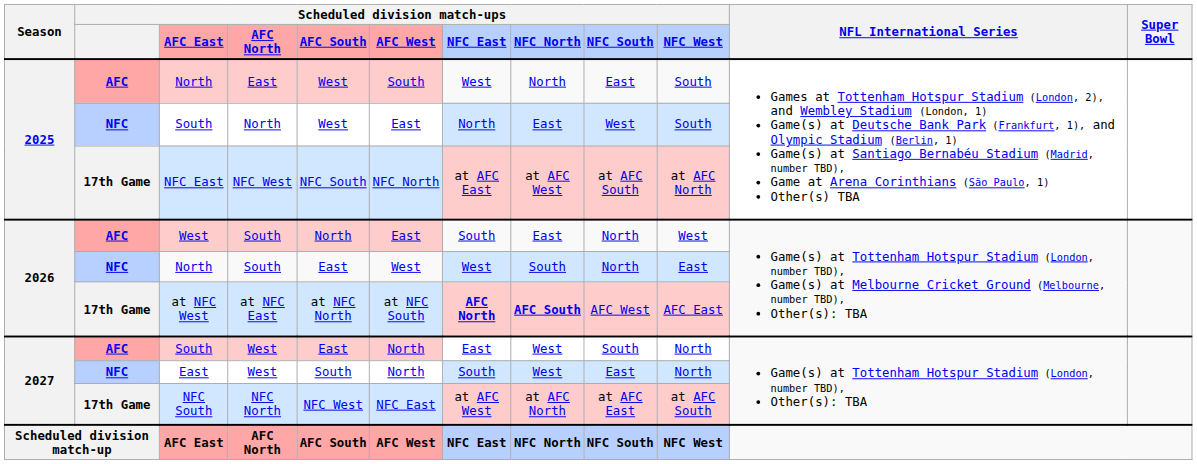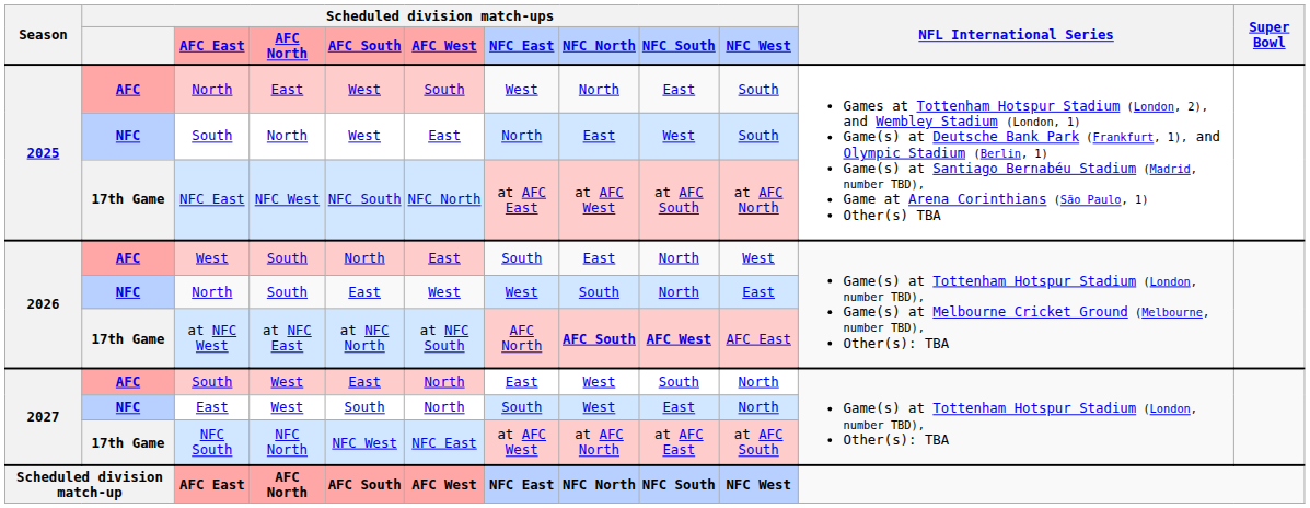at NFC West | Scheduled division match-ups / NFC East: bold -> normal
at NFC West | Scheduled division match-ups / NFC South: normal -> bold
